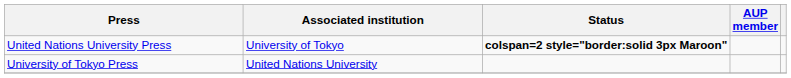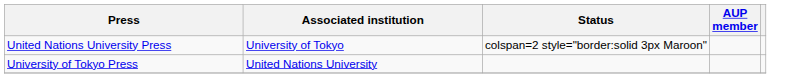United Nations University Press | Status: bold -> normal
